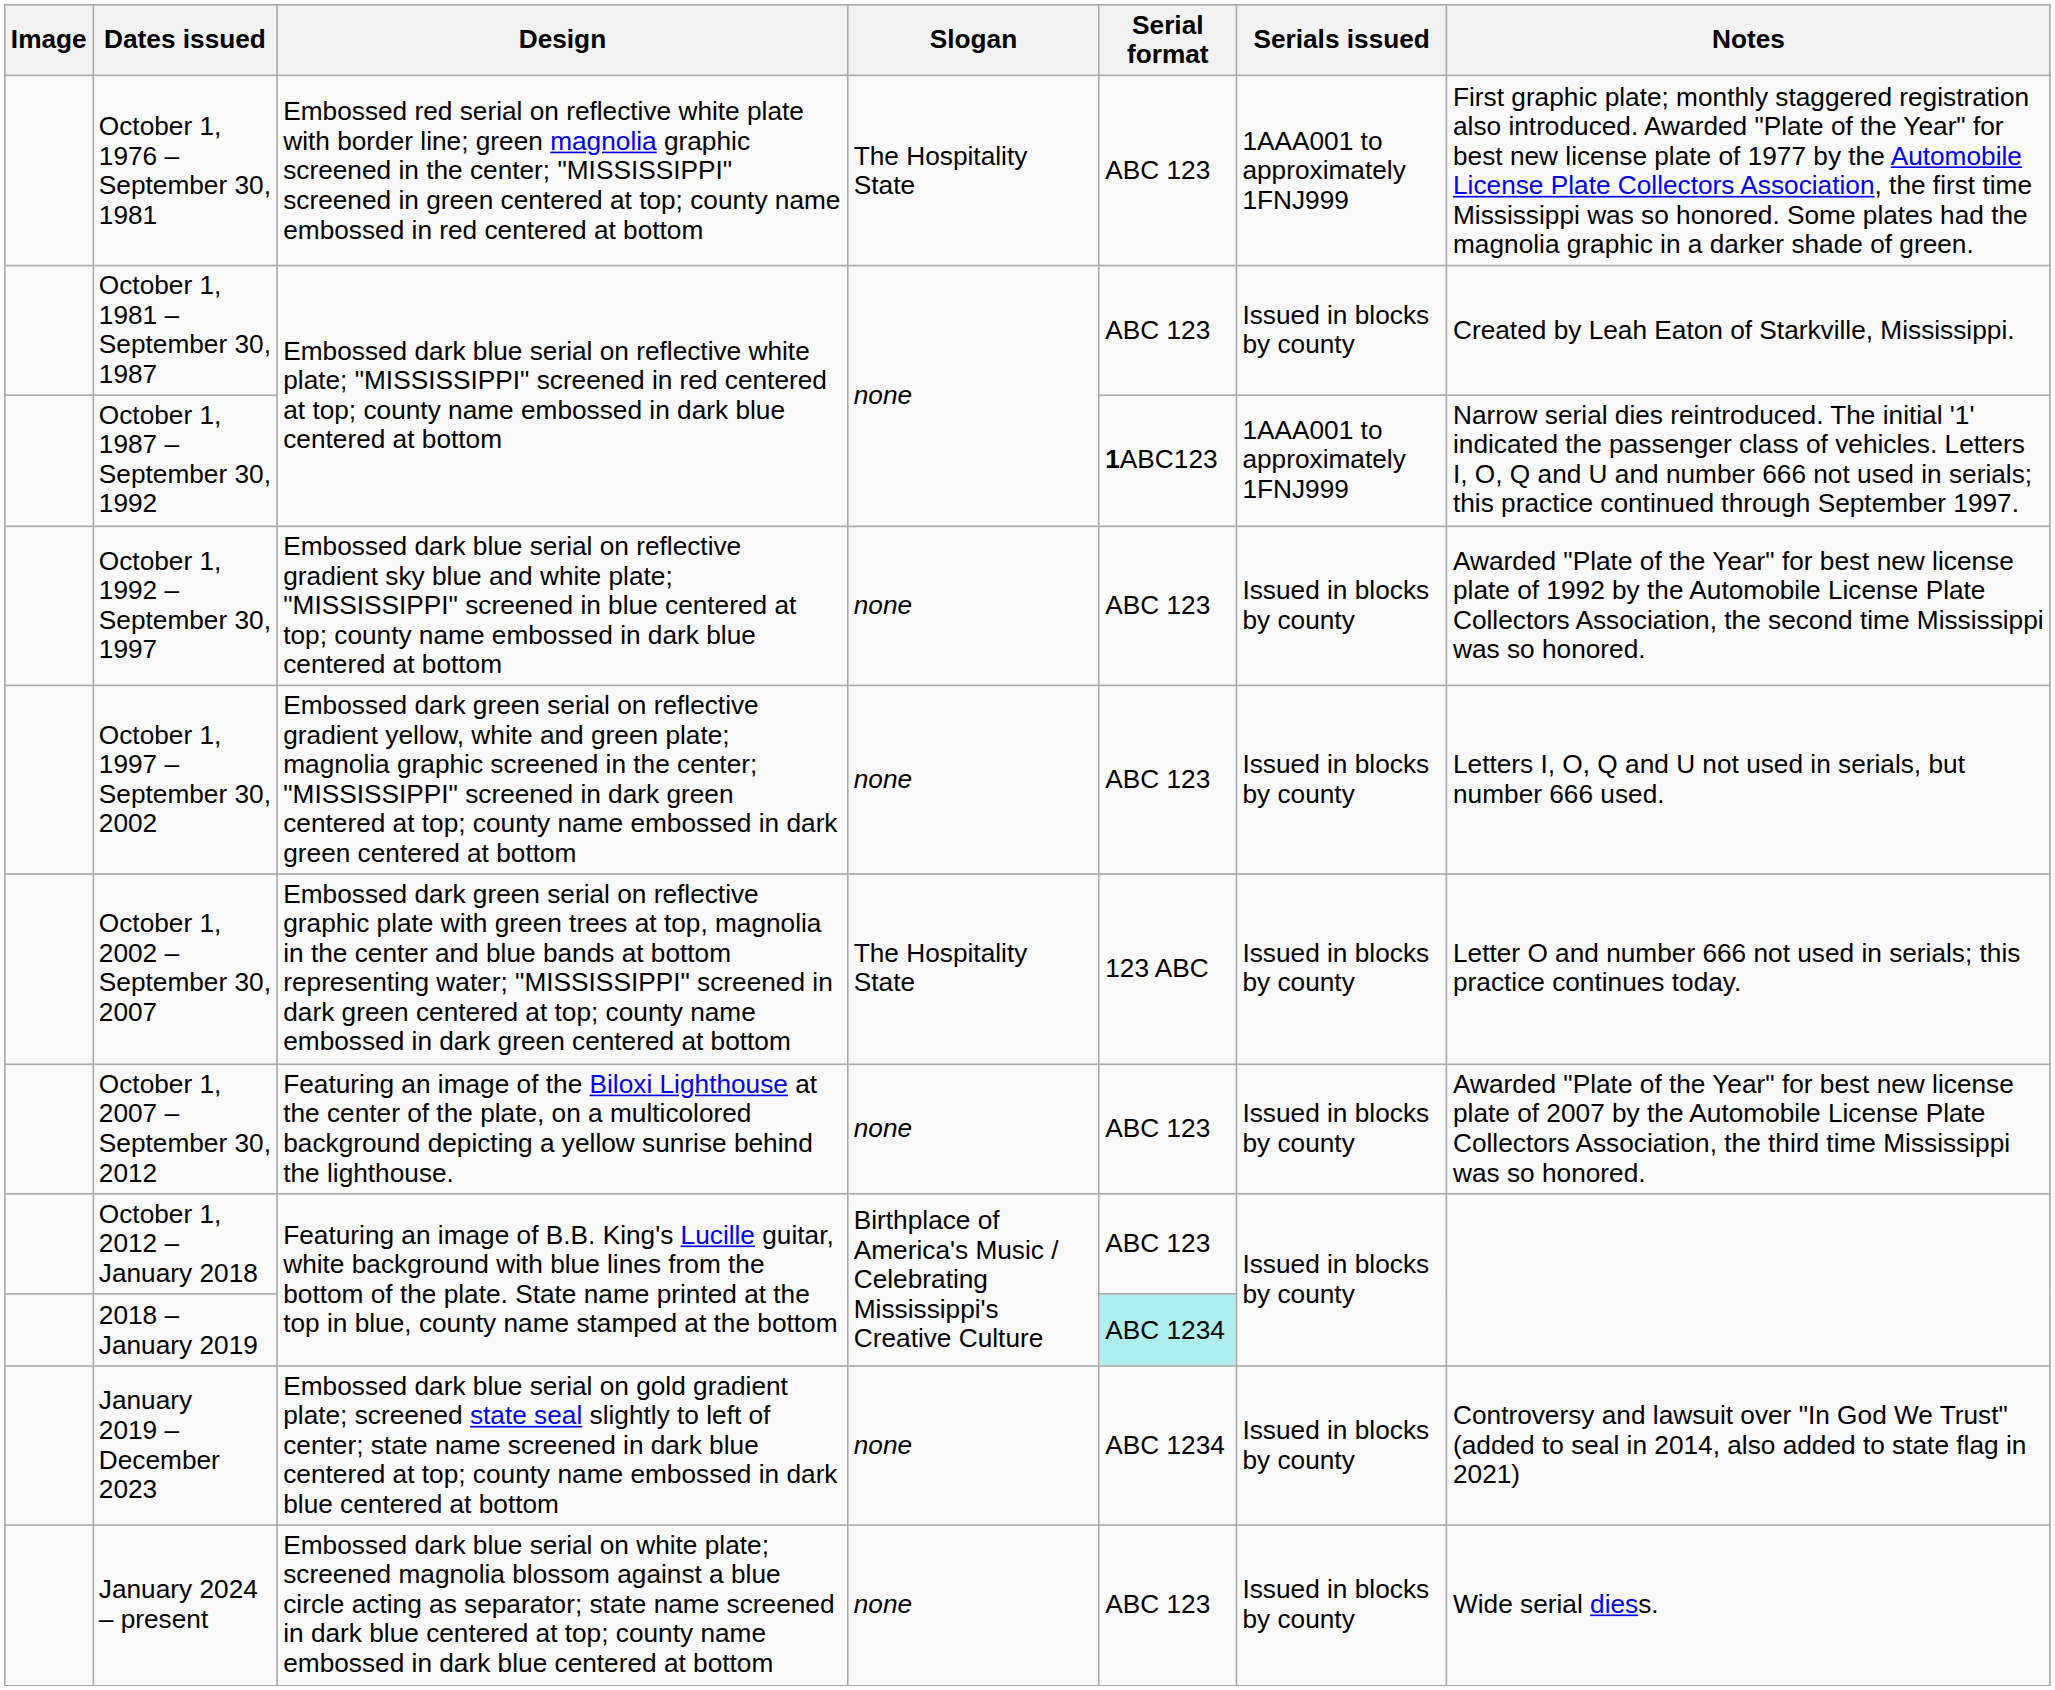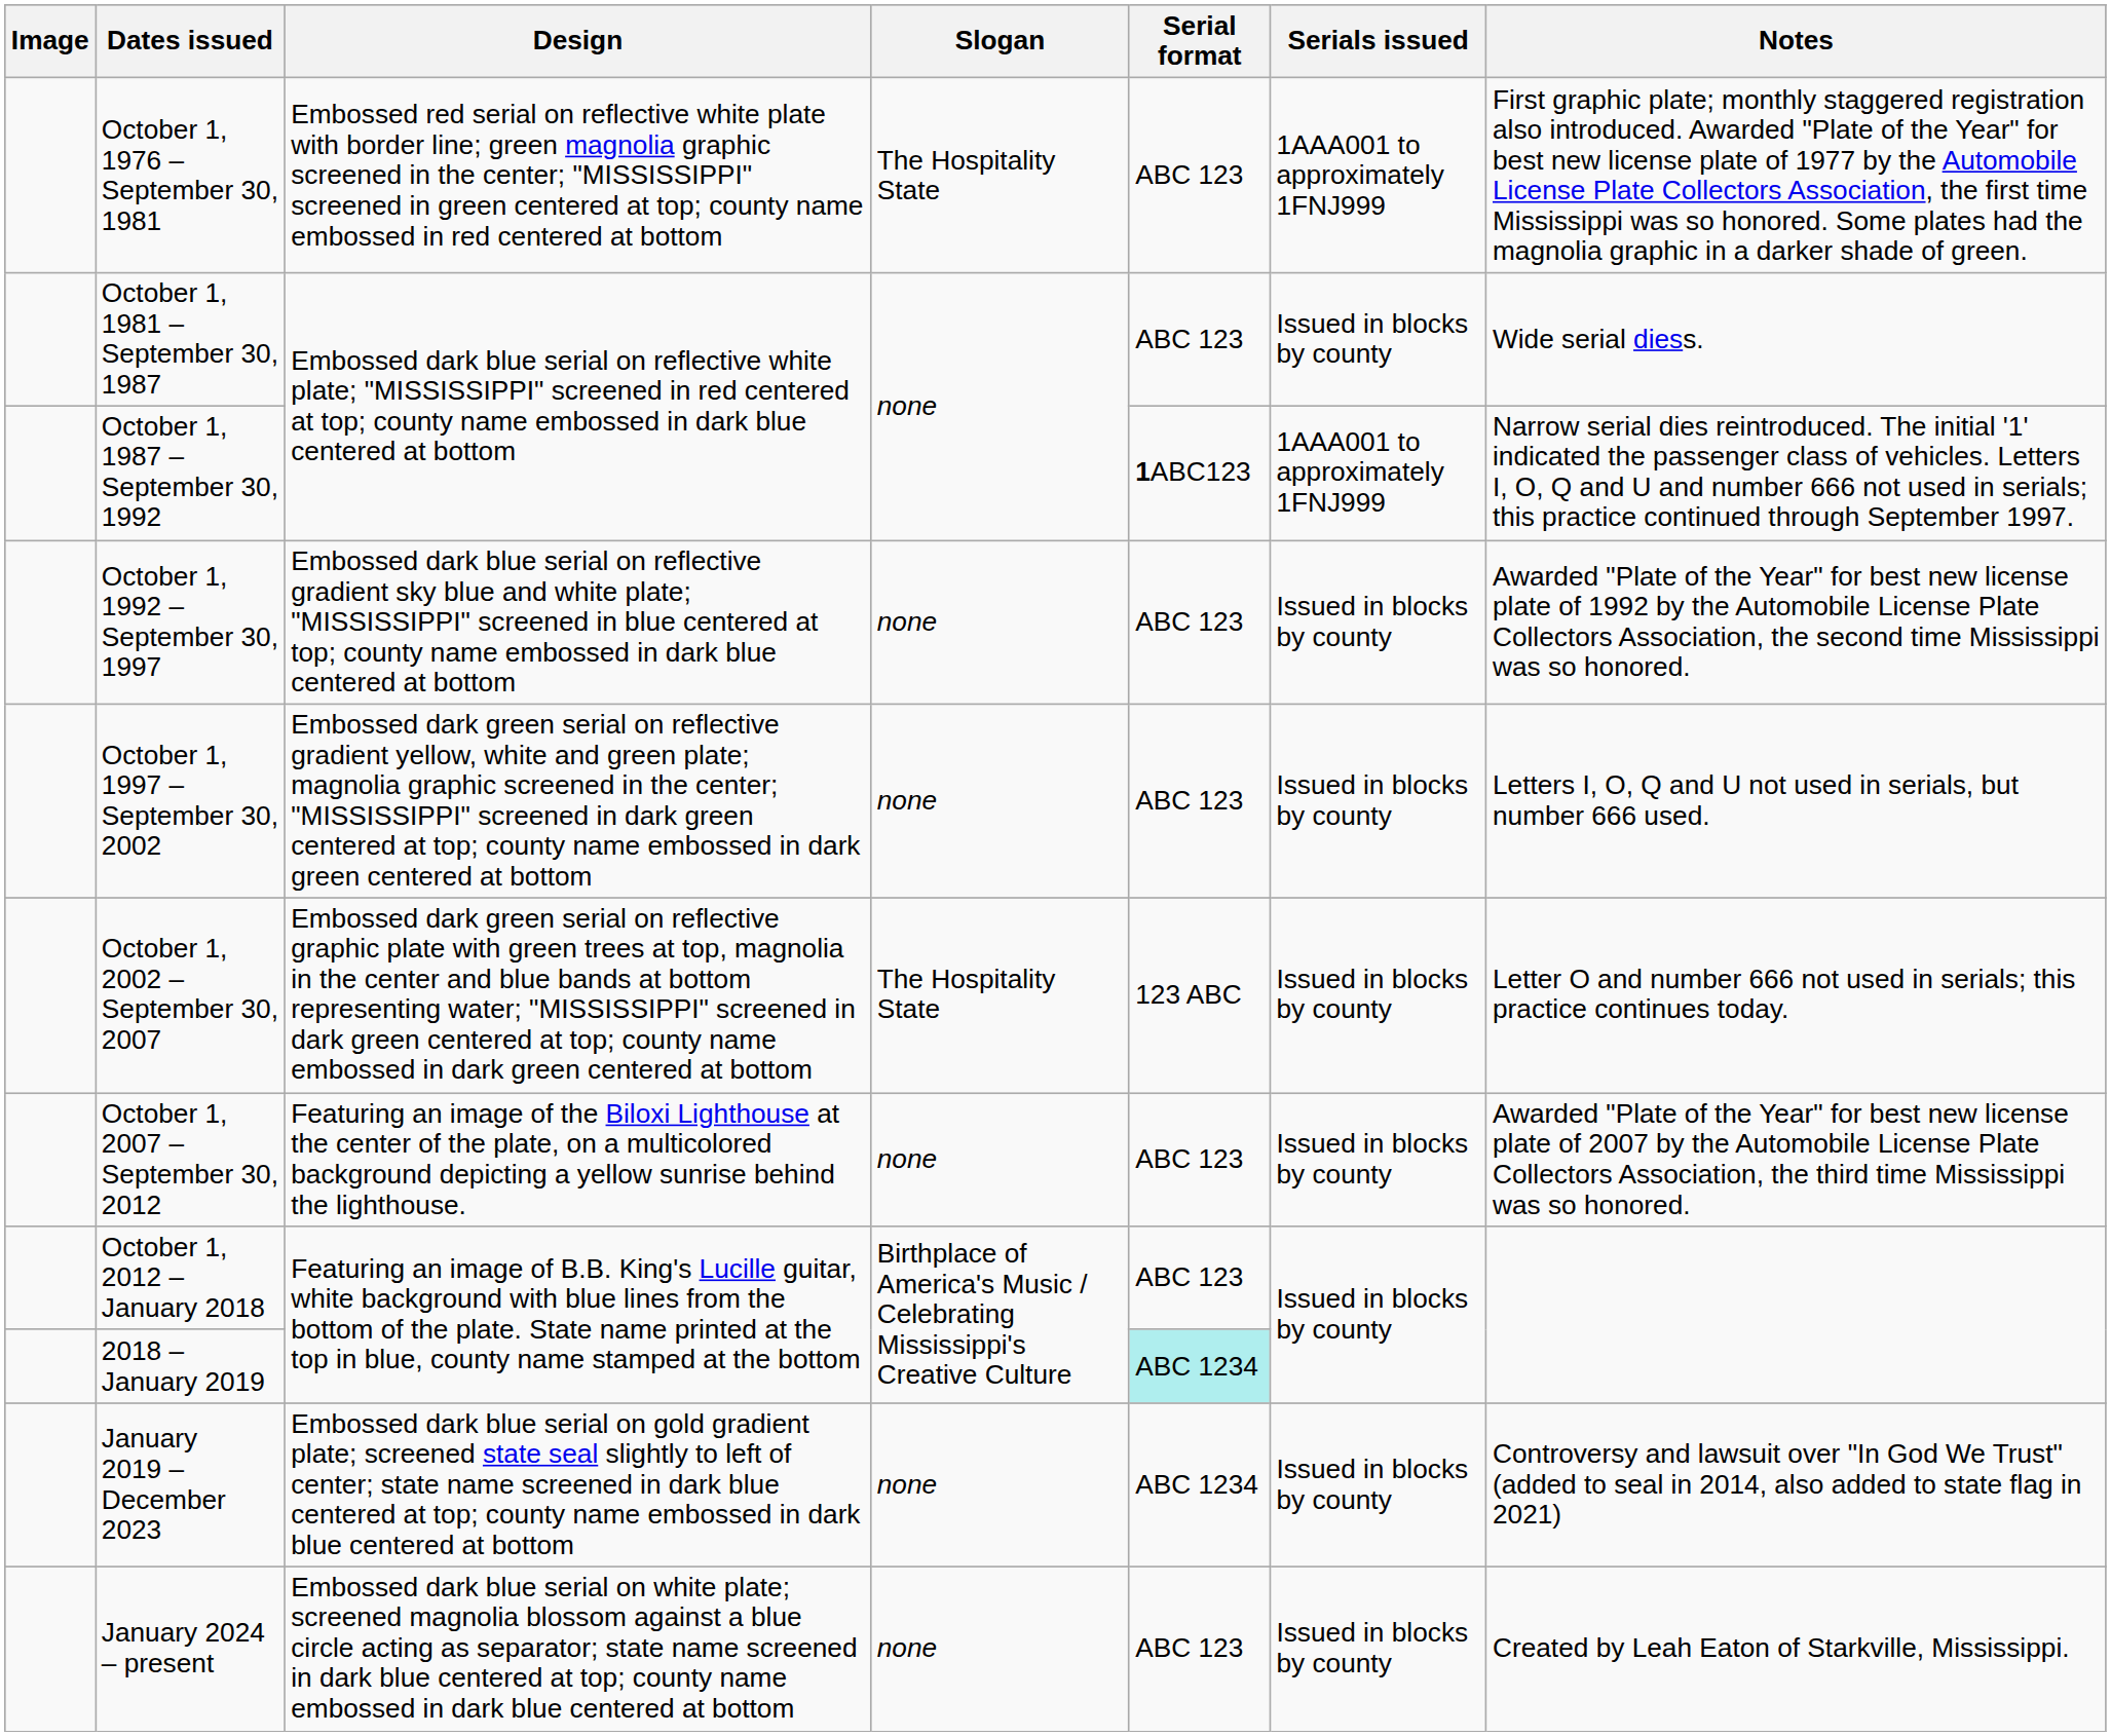October 1, 1981 – September 30, 1987 | Notes: Created by Leah Eaton of Starkville, Mississippi. -> Wide serial diess.
January 2024 – present | Notes: Wide serial diess. -> Created by Leah Eaton of Starkville, Mississippi.
